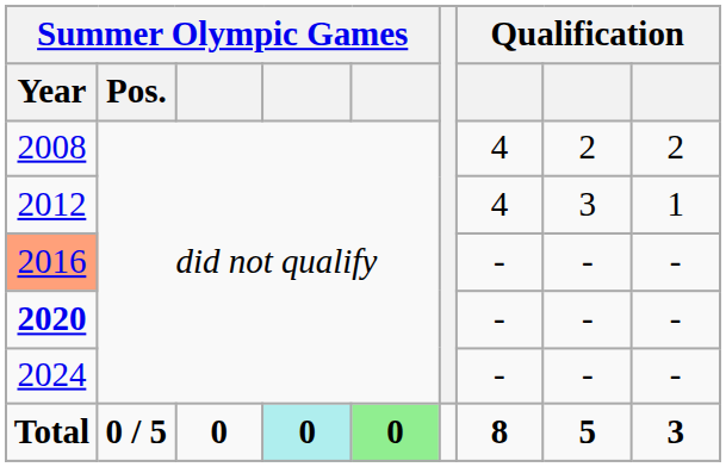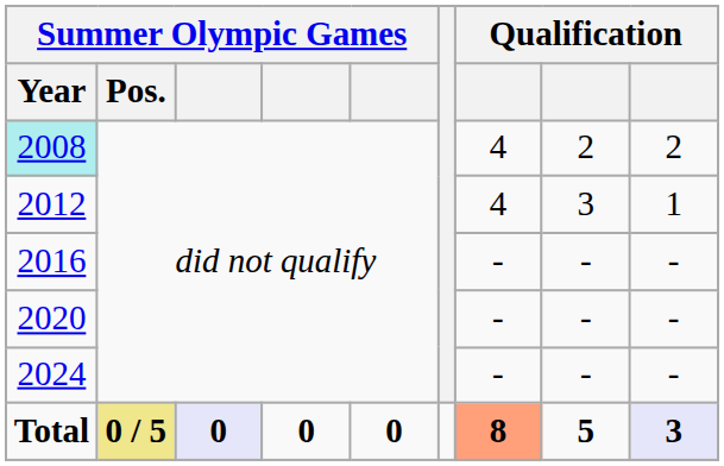2008 | Summer Olympic Games / Year: no background -> paleturquoise background
2016 | Summer Olympic Games / Year: lightsalmon background -> no background
2020 | Summer Olympic Games / Year: bold -> normal
Total | Summer Olympic Games / Pos.: no background -> khaki background
Total | column 3: no background -> lavender background
Total | column 4: paleturquoise background -> no background
Total | column 5: lightgreen background -> no background
Total | column 7: no background -> lightsalmon background
Total | column 9: no background -> lavender background
